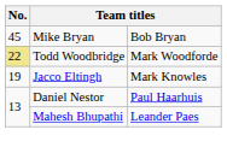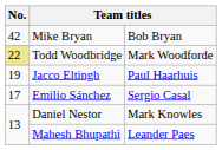Mike Bryan | No.: 45 -> 42
Jacco Eltingh | column 3: Mark Knowles -> Paul Haarhuis
+ row: 17 | Emilio Sánchez | Sergio Casal
Daniel Nestor | column 3: Paul Haarhuis -> Mark Knowles
